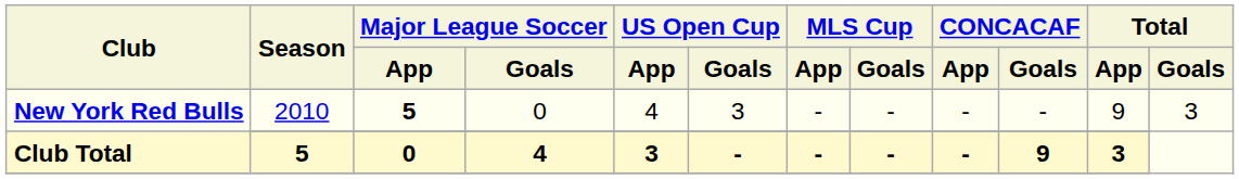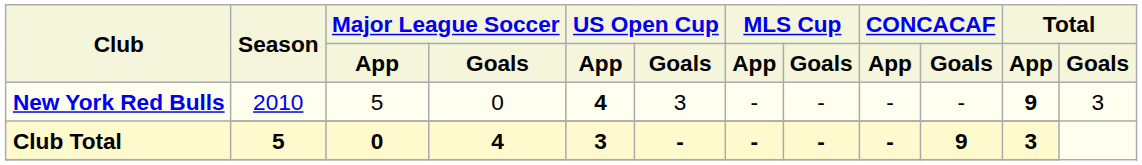New York Red Bulls / 2010 | Major League Soccer / App: bold -> normal
New York Red Bulls / 2010 | US Open Cup / App: normal -> bold
New York Red Bulls / 2010 | Total / App: normal -> bold
